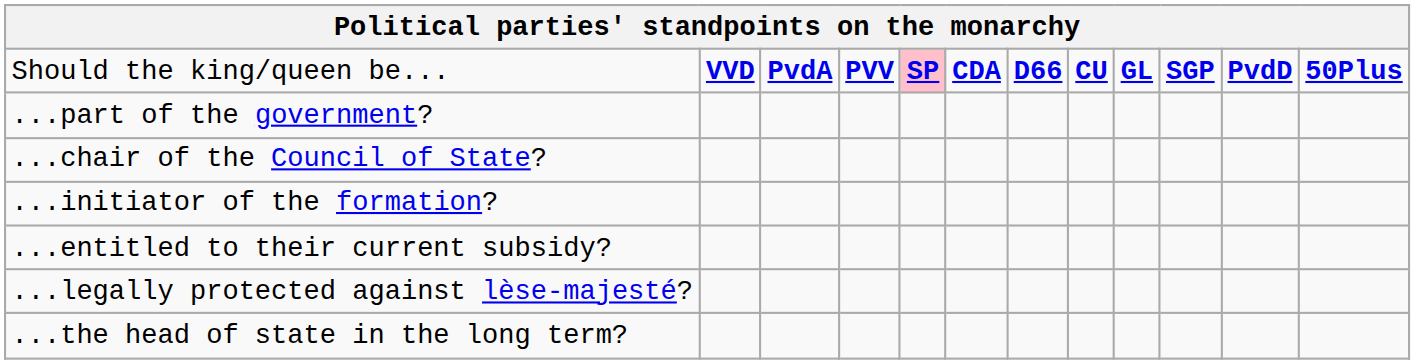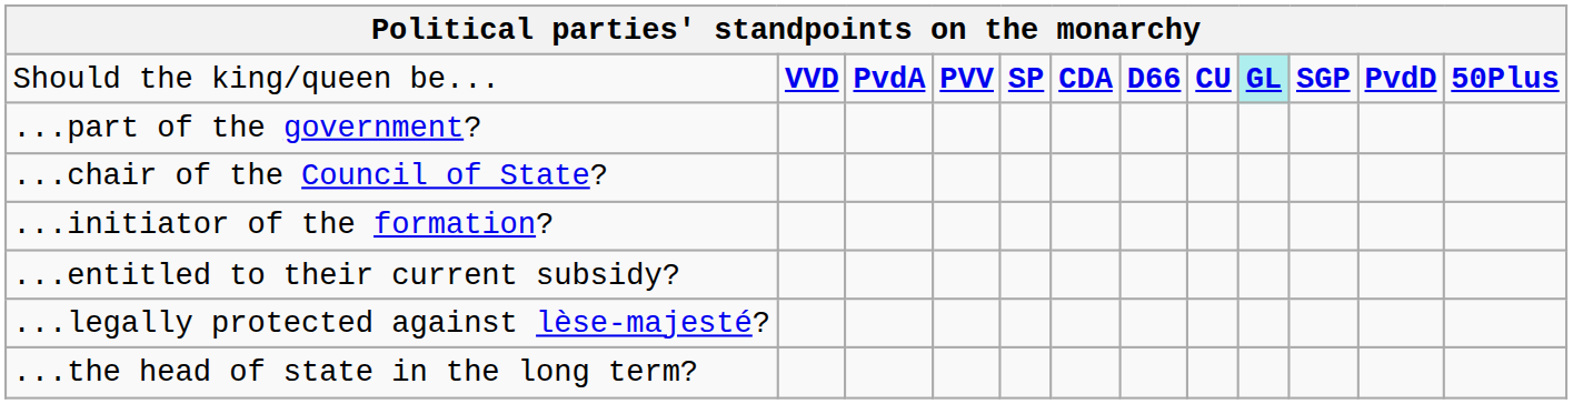Should the king/queen be... | column 5: pink background -> no background
Should the king/queen be... | column 9: no background -> paleturquoise background
